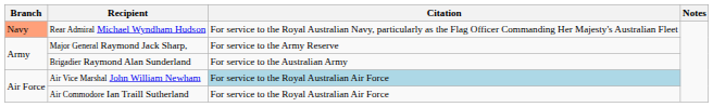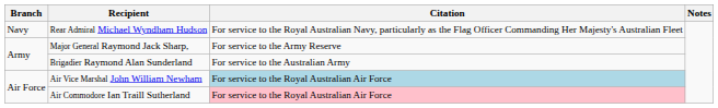Rear Admiral Michael Wyndham Hudson | Branch: lightsalmon background -> no background
Air Commodore Ian Traill Sutherland | Citation: no background -> pink background
